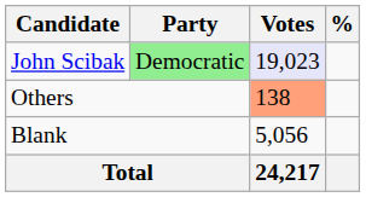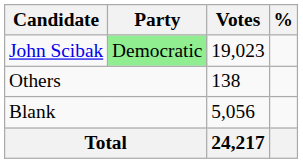John Scibak | Votes: lavender background -> no background
Others | Votes: lightsalmon background -> no background
